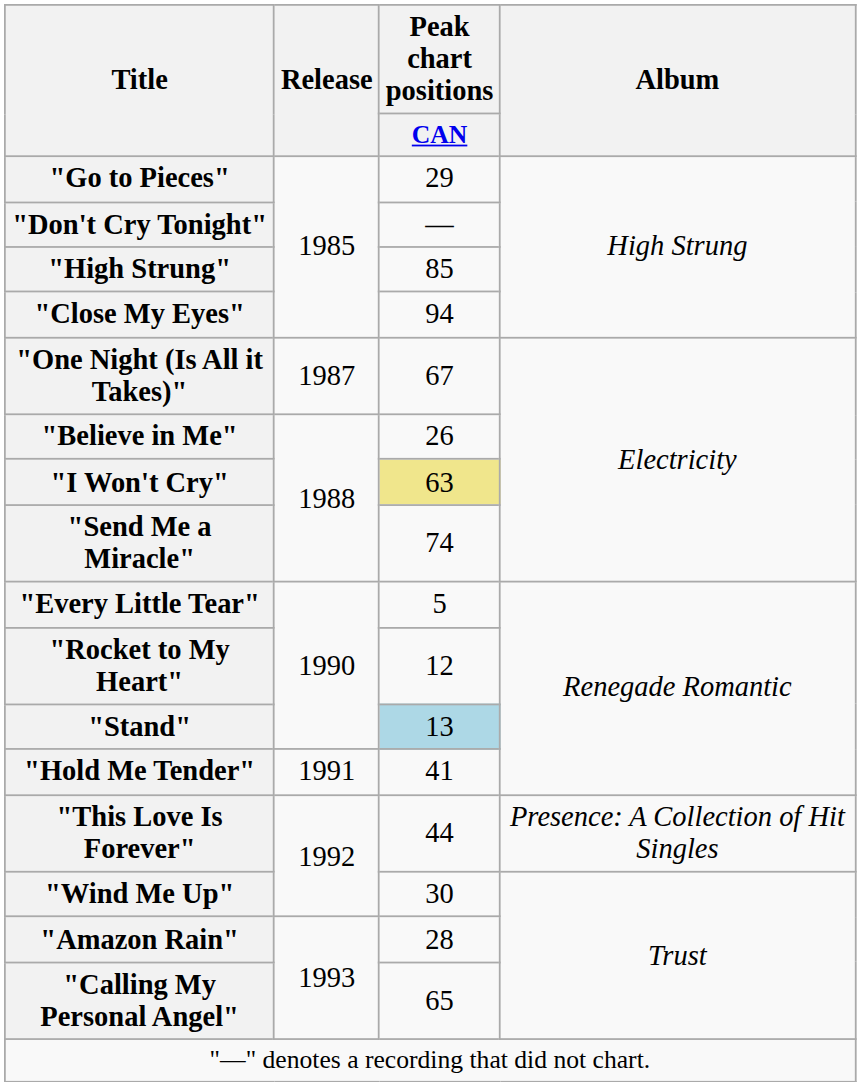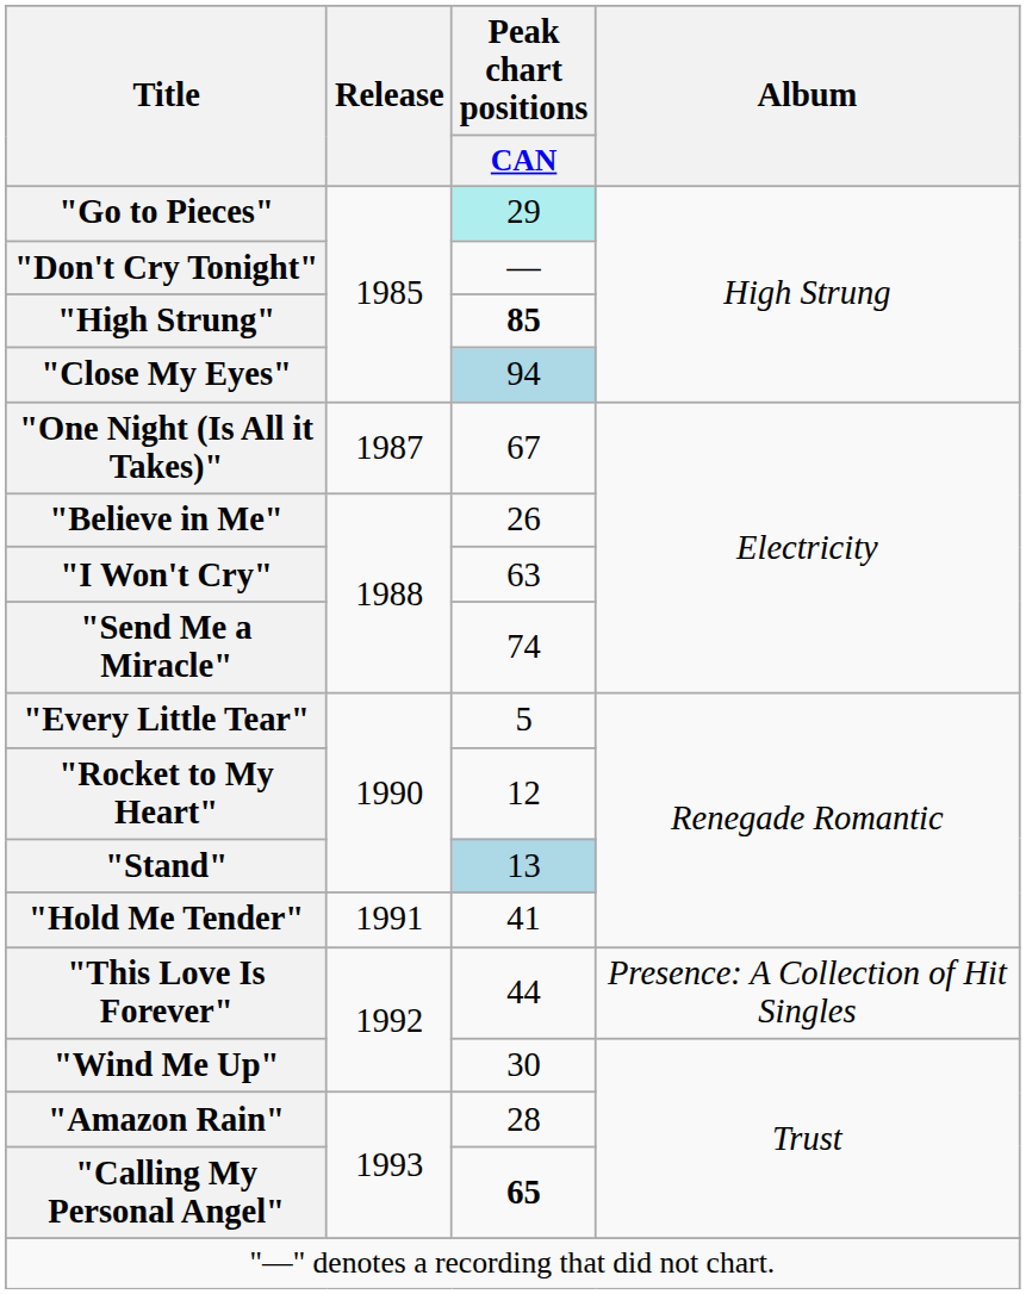"Go to Pieces" | Peak chart positions / CAN: no background -> paleturquoise background
"High Strung" | Peak chart positions / CAN: normal -> bold
"Close My Eyes" | Peak chart positions / CAN: no background -> lightblue background
"I Won't Cry" | Peak chart positions / CAN: khaki background -> no background
"Calling My Personal Angel" | Peak chart positions / CAN: normal -> bold
